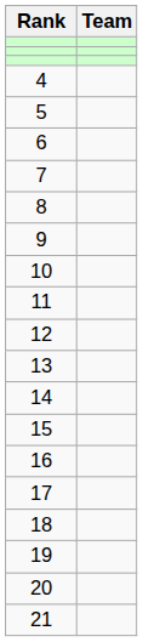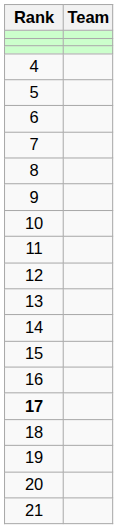row 18 | Rank: normal -> bold
